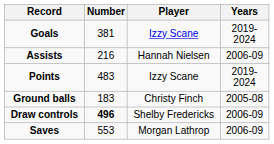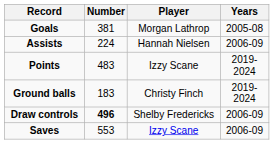Goals | Player: Izzy Scane -> Morgan Lathrop
Goals | Years: 2019-2024 -> 2005-08
Assists | Number: 216 -> 224
Ground balls | Years: 2005-08 -> 2019-2024
Saves | Player: Morgan Lathrop -> Izzy Scane
